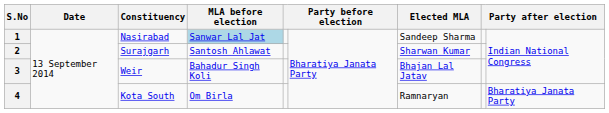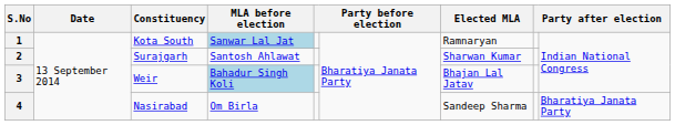1 | Constituency: Nasirabad -> Kota South
1 | Elected MLA: Sandeep Sharma -> Ramnaryan
3 | MLA before election: no background -> lightblue background
4 | Constituency: Kota South -> Nasirabad
4 | Elected MLA: Ramnaryan -> Sandeep Sharma
